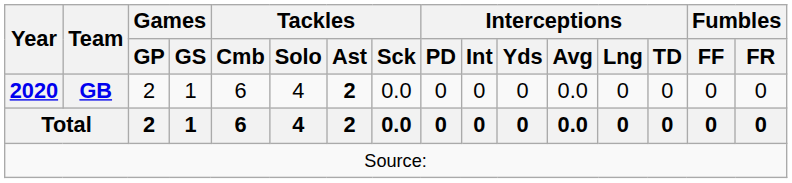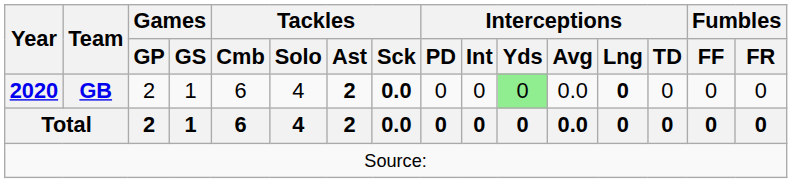2020 | Tackles / Sck: normal -> bold
2020 | Interceptions / Yds: no background -> lightgreen background
2020 | Interceptions / Lng: normal -> bold
